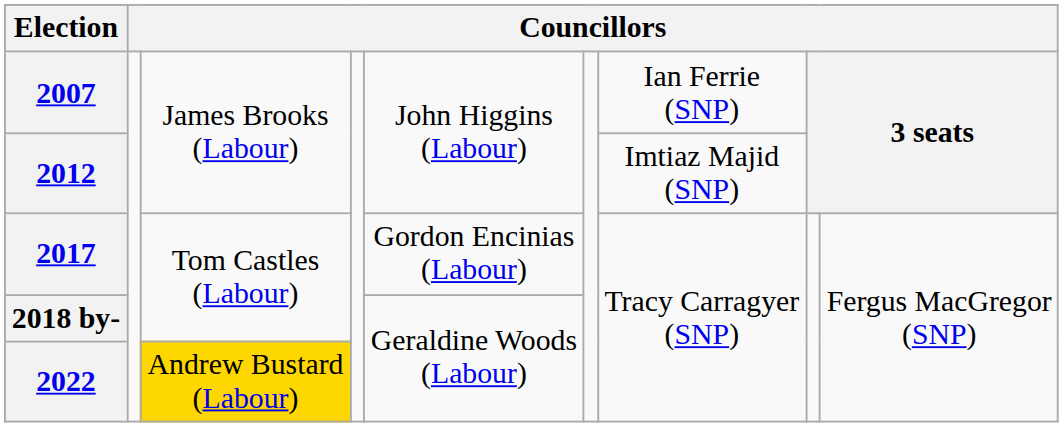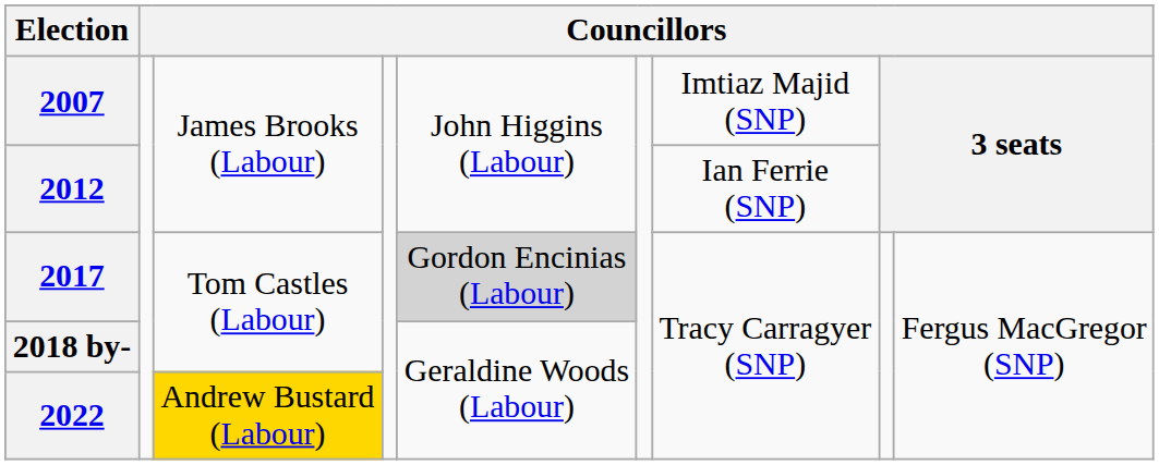2007 | column 7: Ian Ferrie (SNP) -> Imtiaz Majid (SNP)
2012 | column 7: Imtiaz Majid (SNP) -> Ian Ferrie (SNP)
2017 | column 5: no background -> lightgrey background
